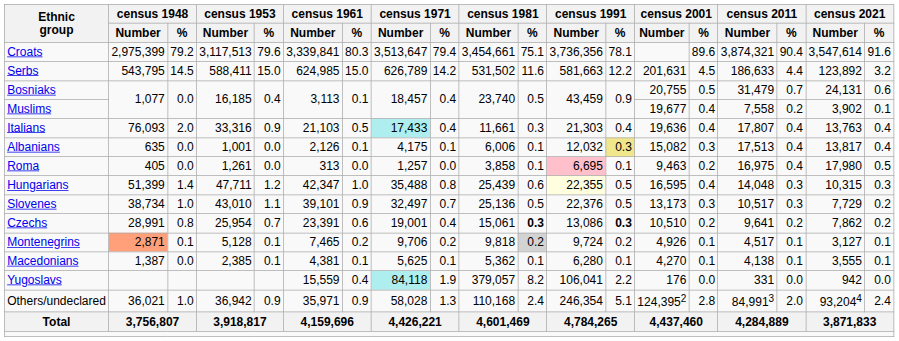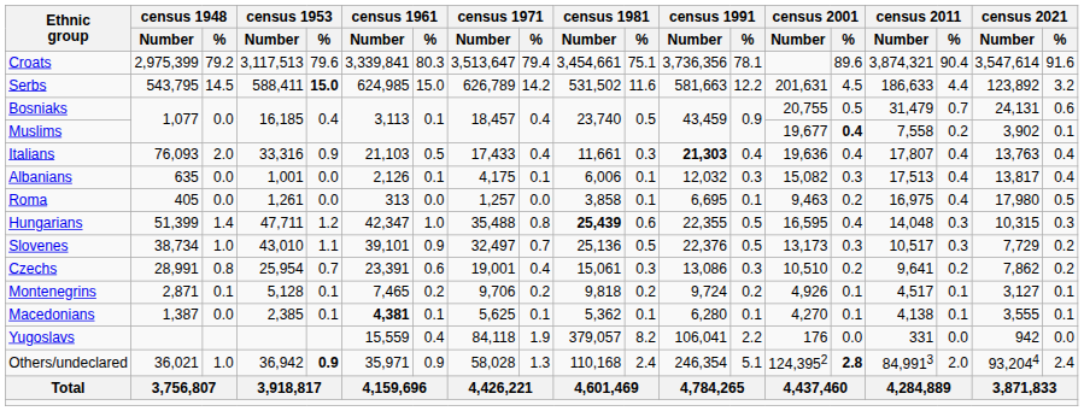Serbs | census 1953 / %: normal -> bold
Muslims | census 2001 / %: normal -> bold
Italians | census 1971 / Number: paleturquoise background -> no background
Italians | census 1991 / Number: normal -> bold
Albanians | census 1991 / %: khaki background -> no background
Roma | census 1991 / Number: pink background -> no background
Hungarians | census 1981 / Number: normal -> bold
Hungarians | census 1991 / Number: lightyellow background -> no background
Czechs | census 1981 / %: bold -> normal
Czechs | census 1991 / %: bold -> normal
Montenegrins | census 1948 / Number: lightsalmon background -> no background
Montenegrins | census 1981 / %: lightgrey background -> no background
Macedonians | census 1961 / Number: normal -> bold
Yugoslavs | census 1971 / Number: paleturquoise background -> no background
Others/undeclared | census 1953 / %: normal -> bold
Others/undeclared | census 2001 / %: normal -> bold
